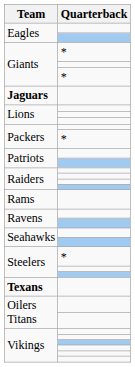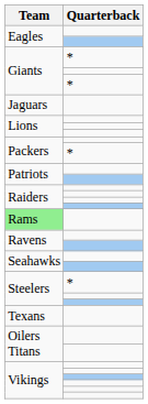row 7 | Team: bold -> normal
row 19 | Team: no background -> lightgreen background
row 27 | Team: bold -> normal
